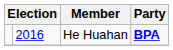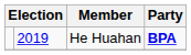He Huahan | column 2: 2016 -> 2019
